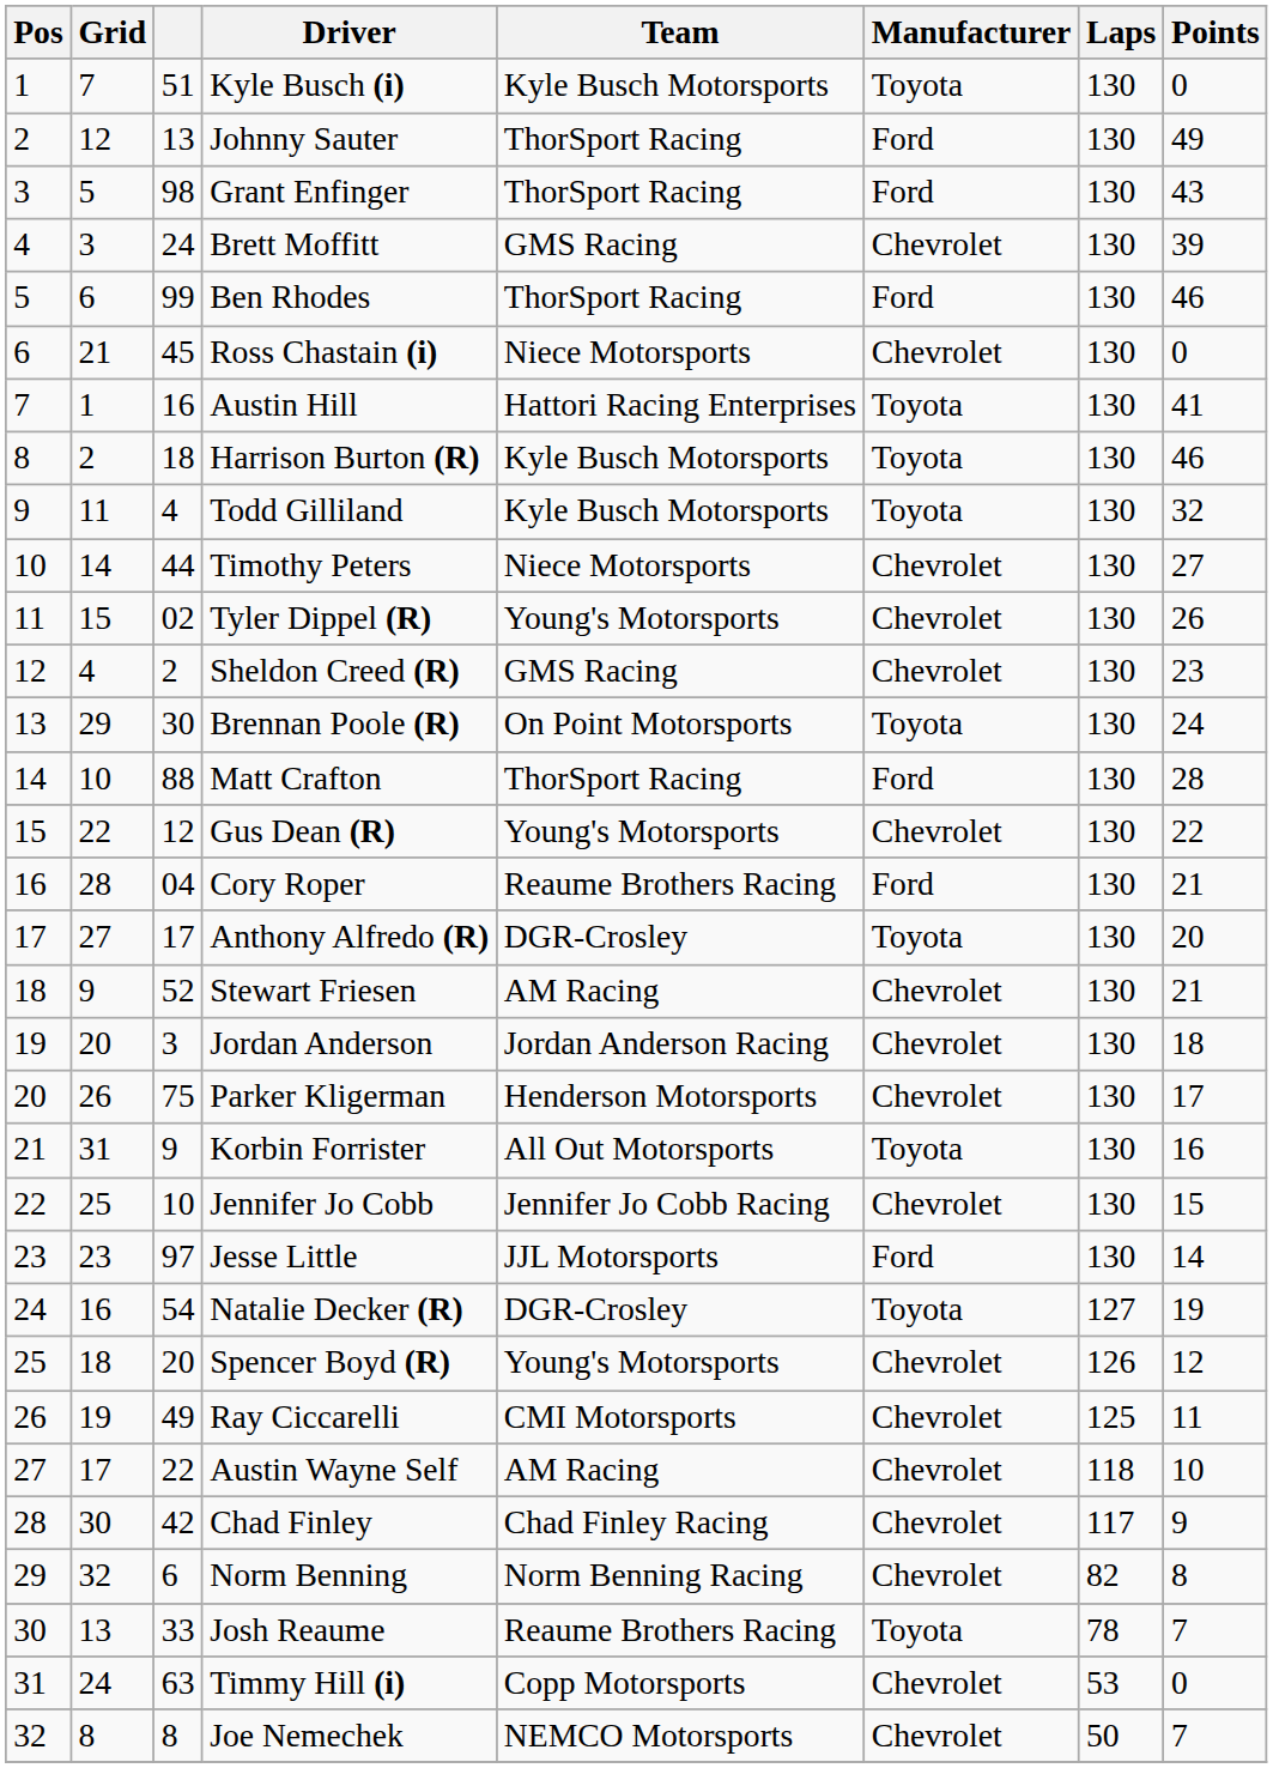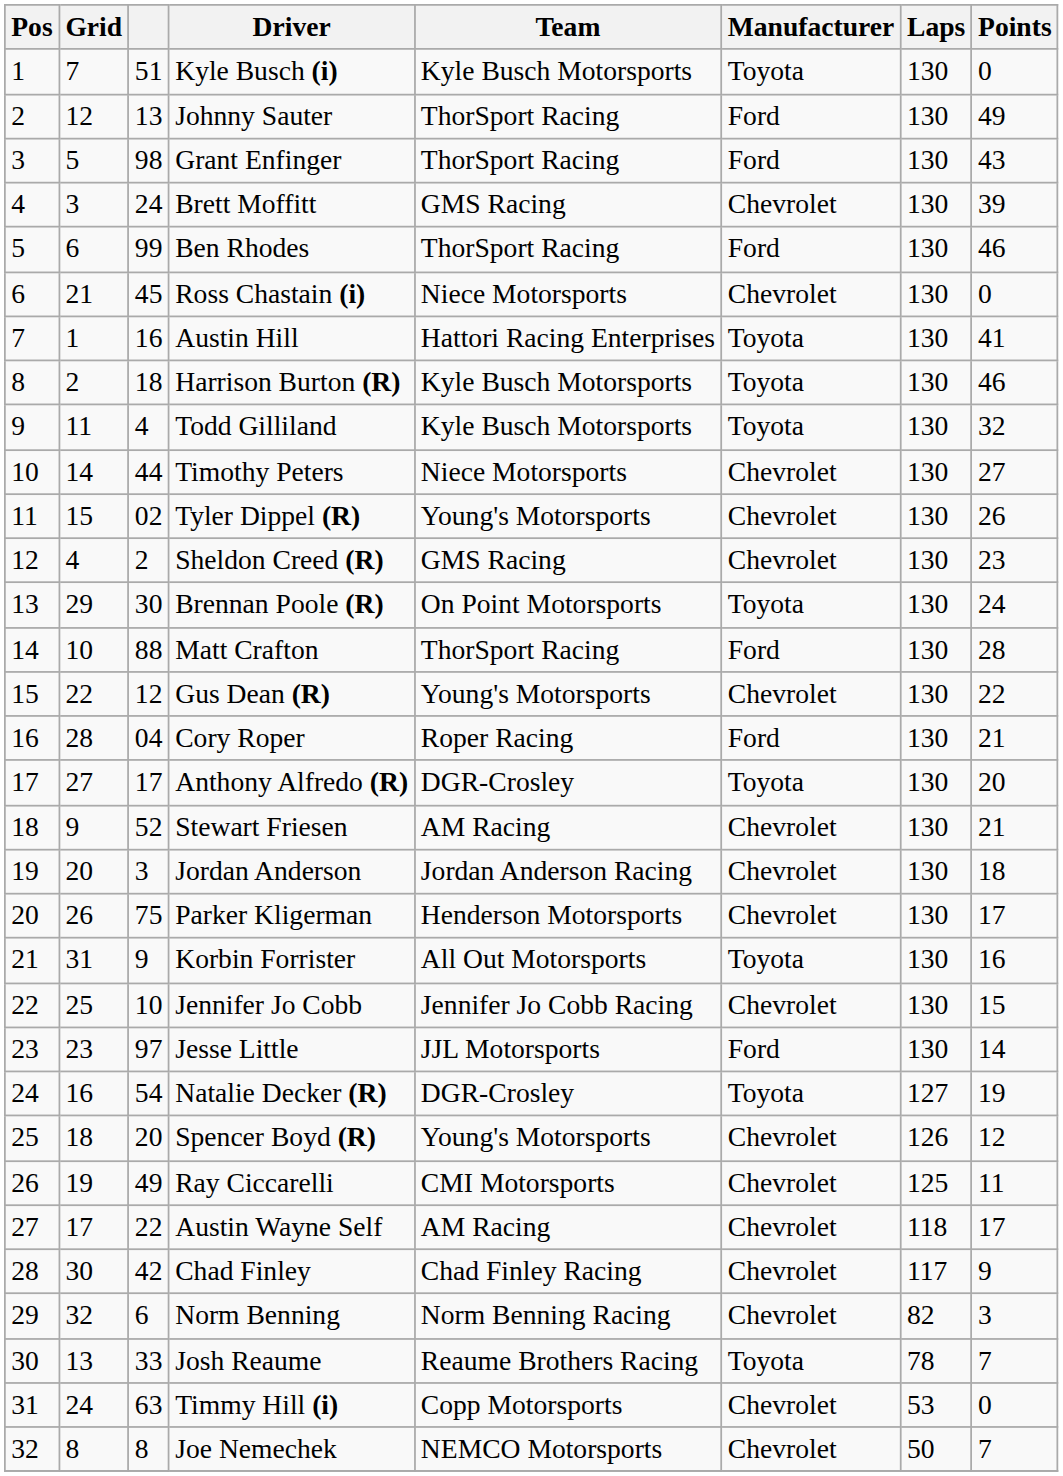Cory Roper | Team: Reaume Brothers Racing -> Roper Racing
Austin Wayne Self | Points: 10 -> 17
Norm Benning | Points: 8 -> 3
